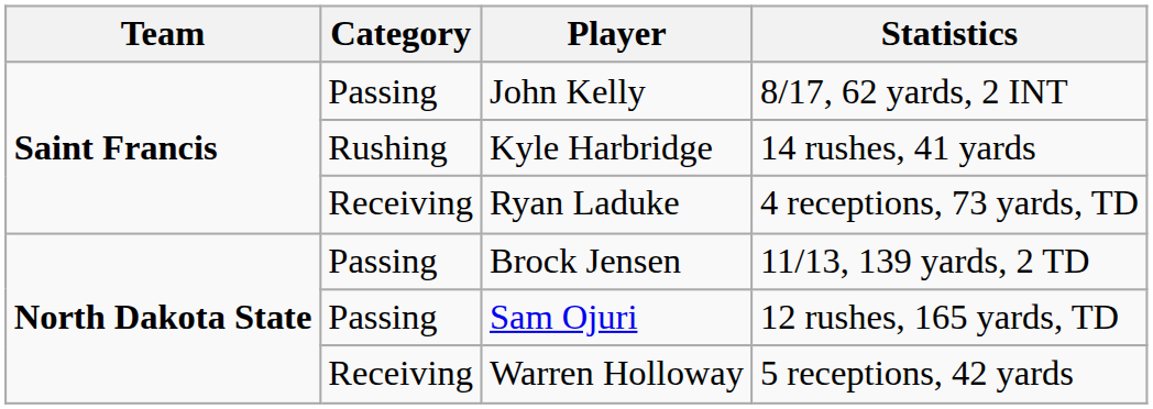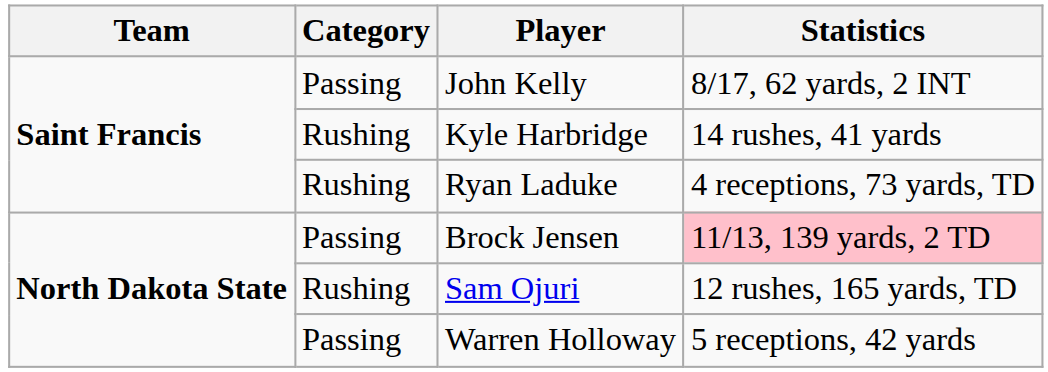Ryan Laduke | Category: Receiving -> Rushing
Brock Jensen | Statistics: no background -> pink background
Sam Ojuri | Category: Passing -> Rushing
Warren Holloway | Category: Receiving -> Passing
